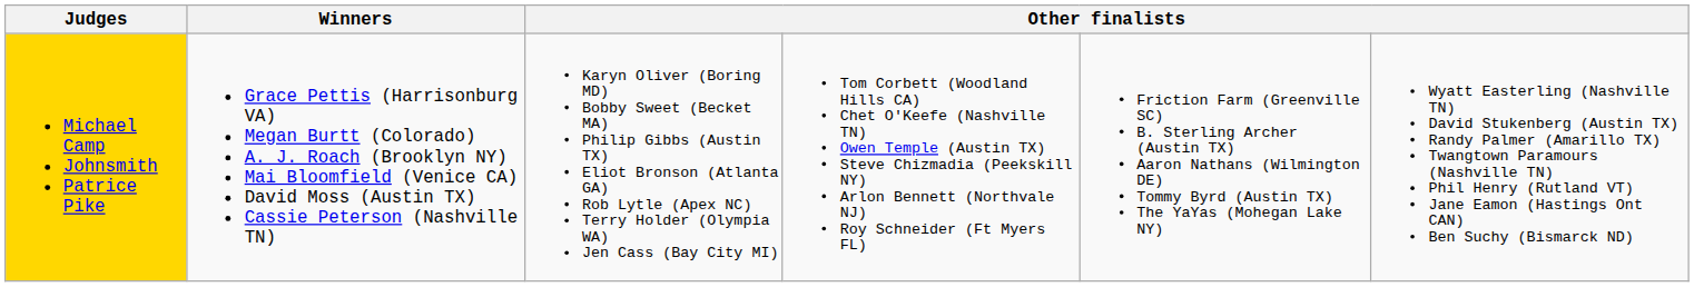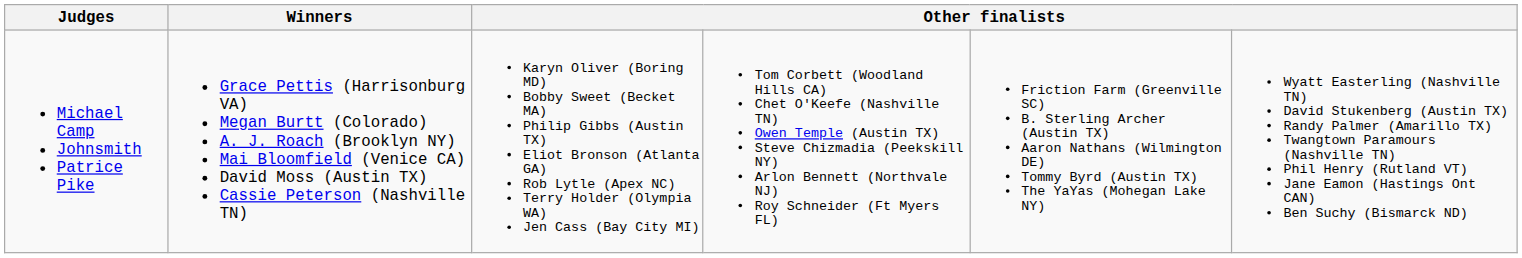Michael Camp Johnsmith Patrice Pike | Judges: gold background -> no background
